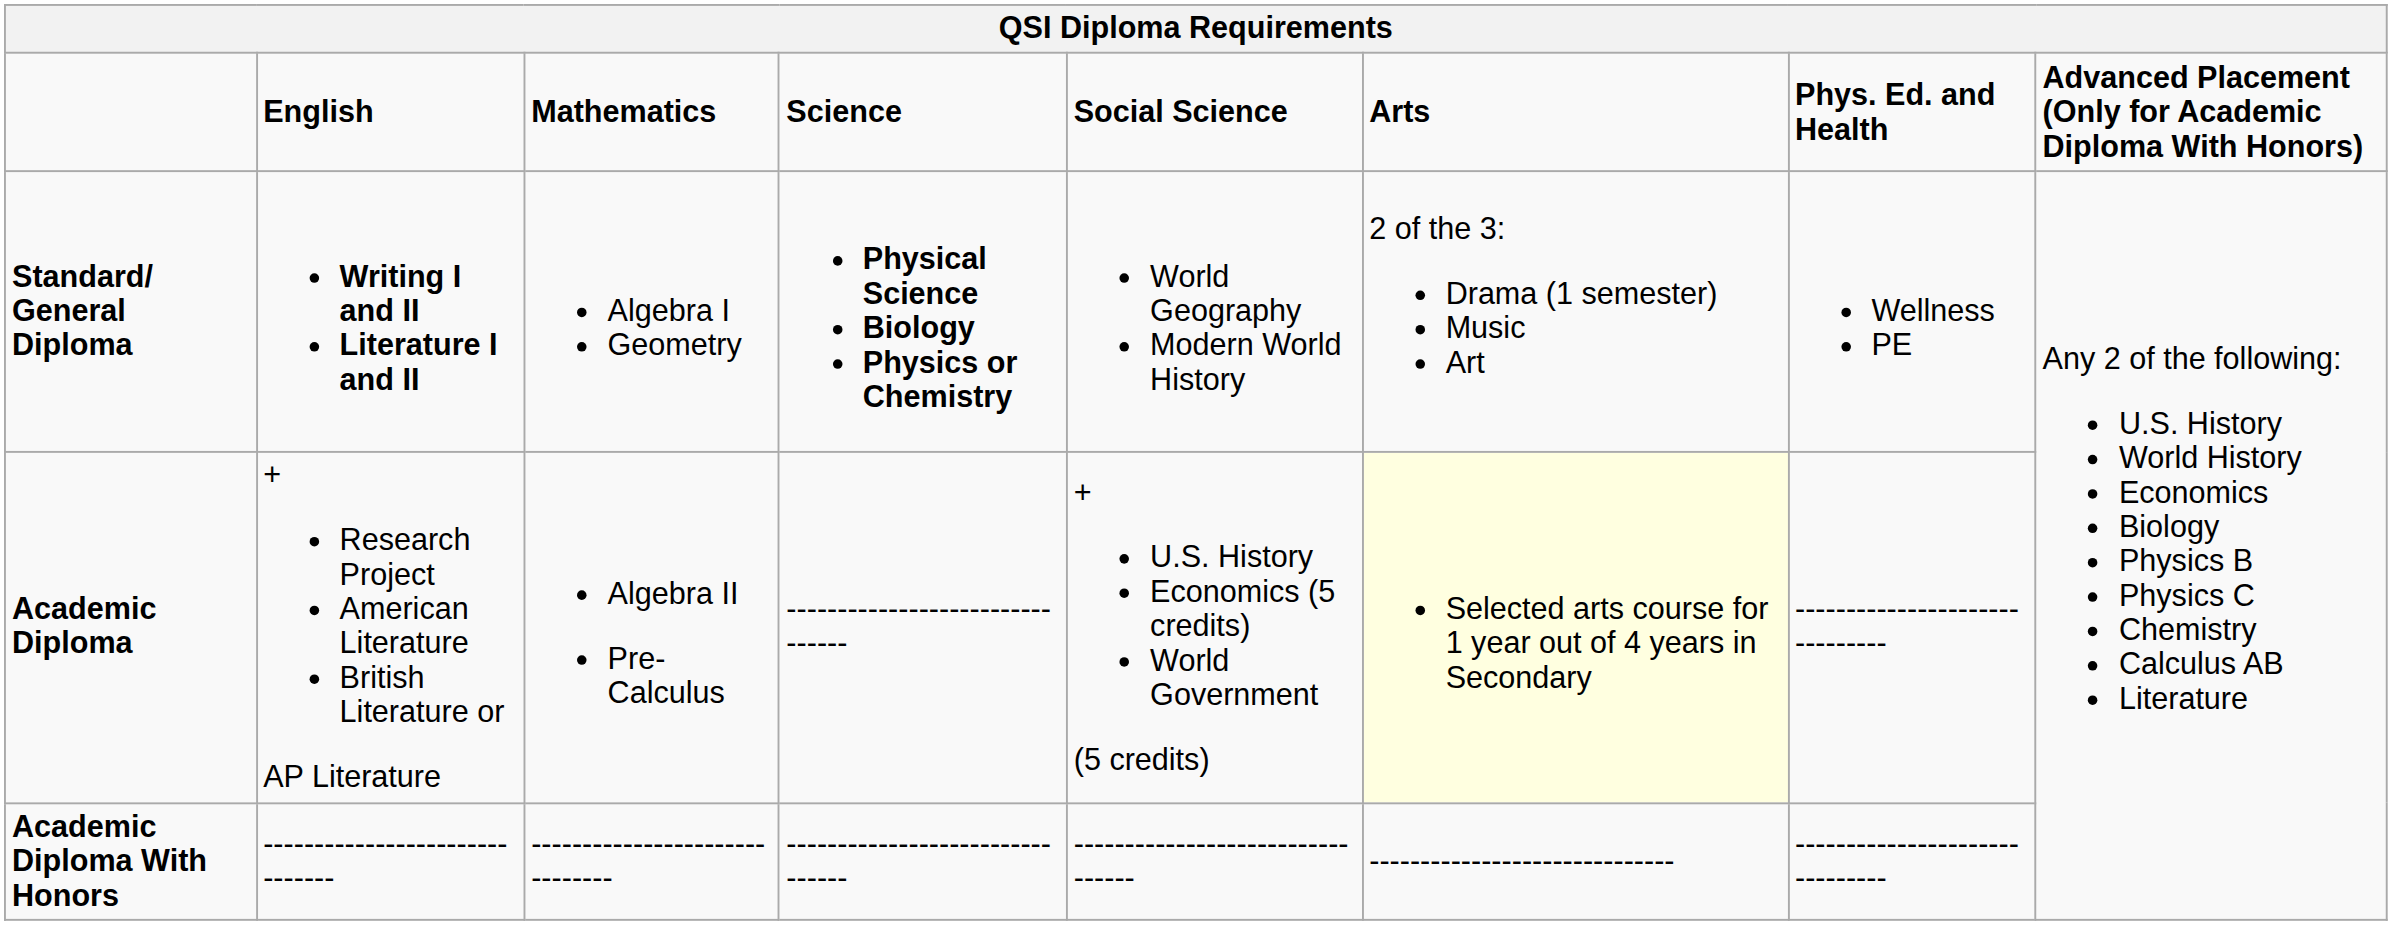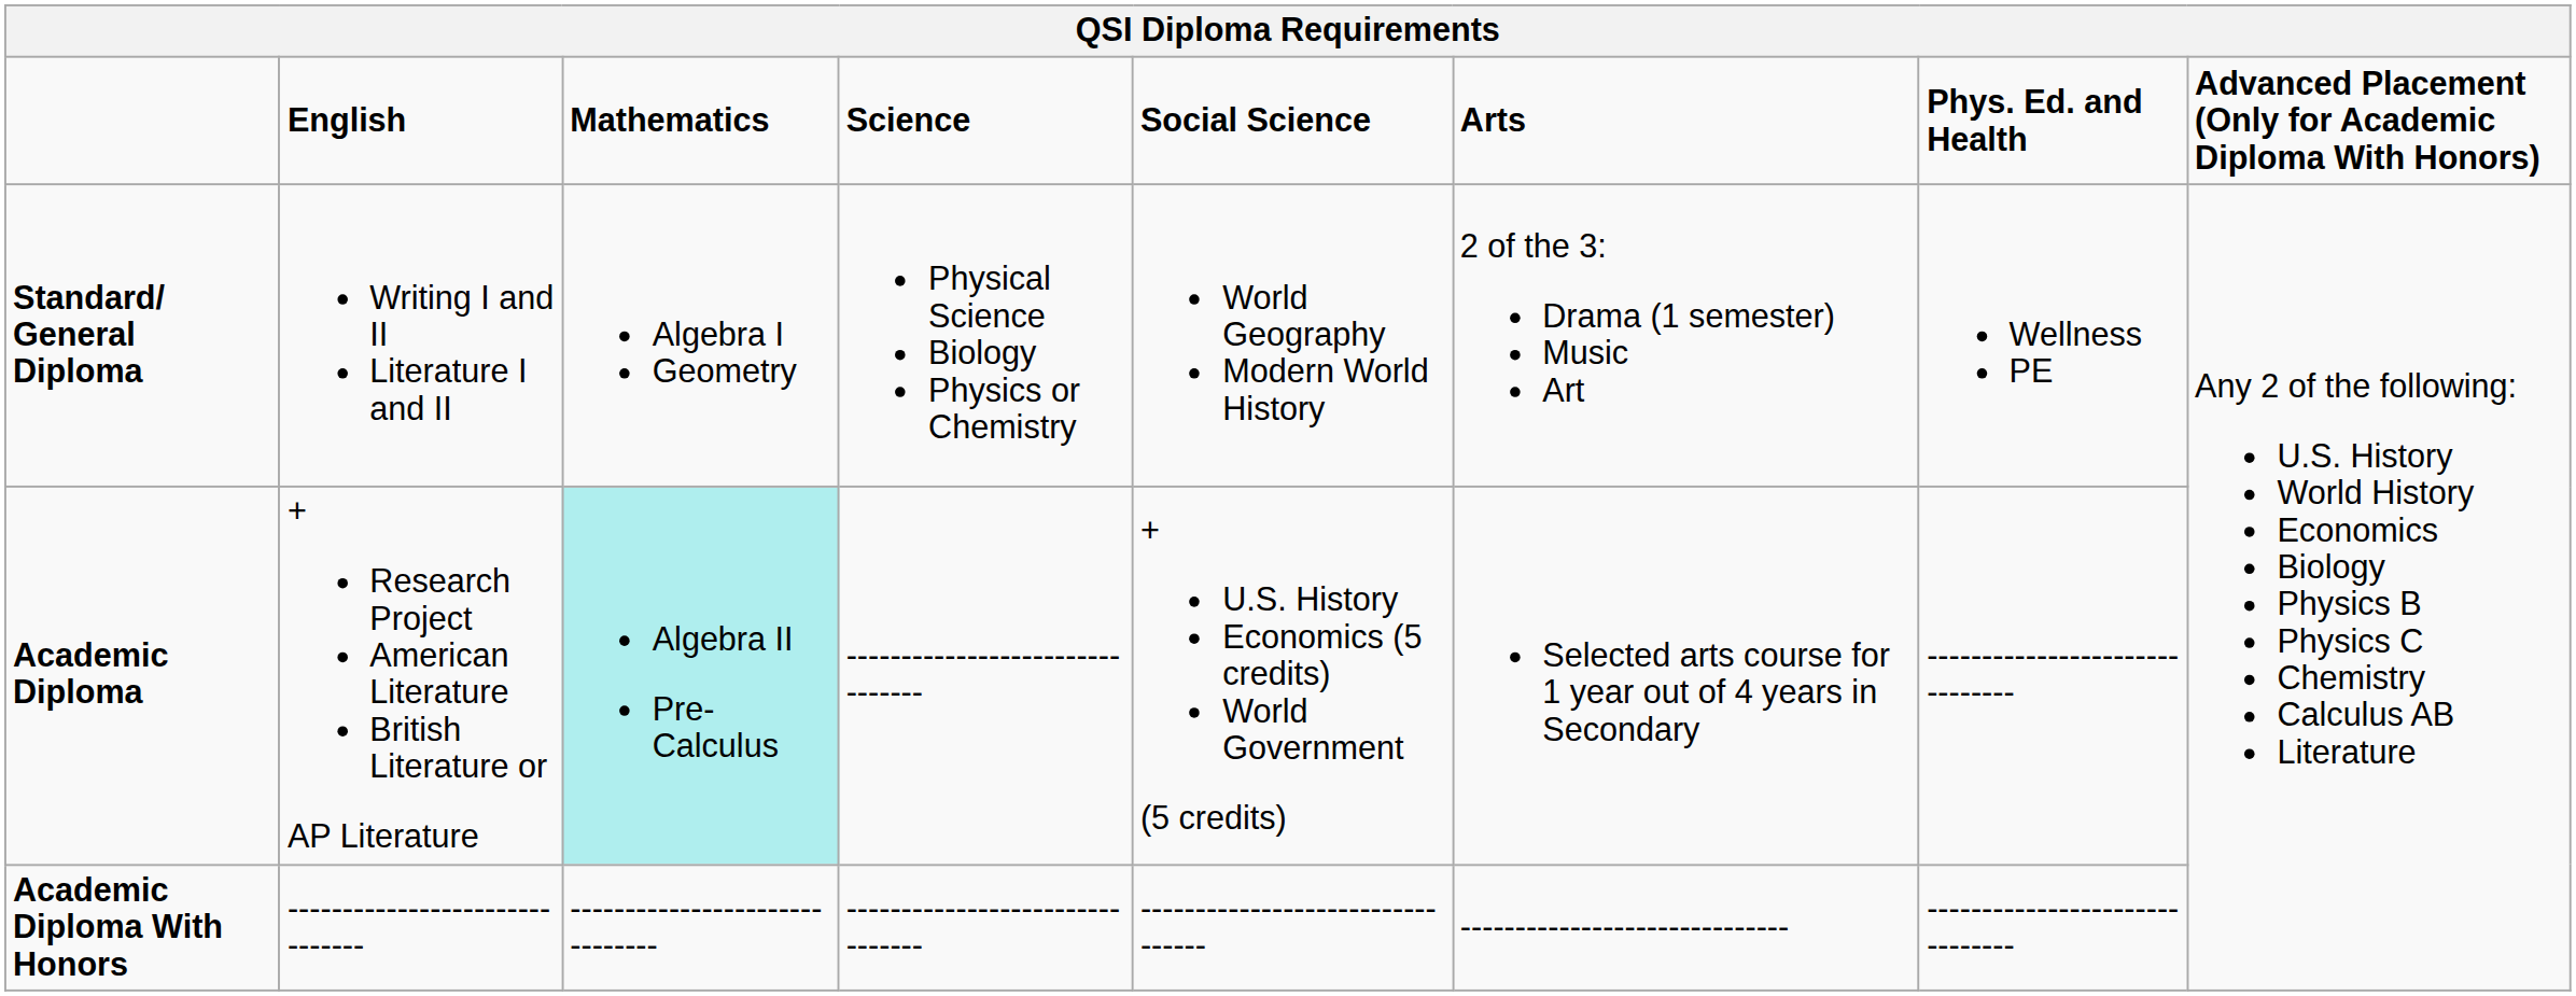Standard/ General Diploma | column 2: bold -> normal
Standard/ General Diploma | column 4: bold -> normal
Academic Diploma | column 3: no background -> paleturquoise background
Academic Diploma | column 6: lightyellow background -> no background
